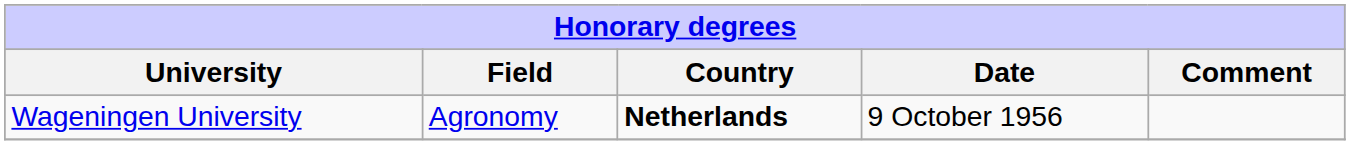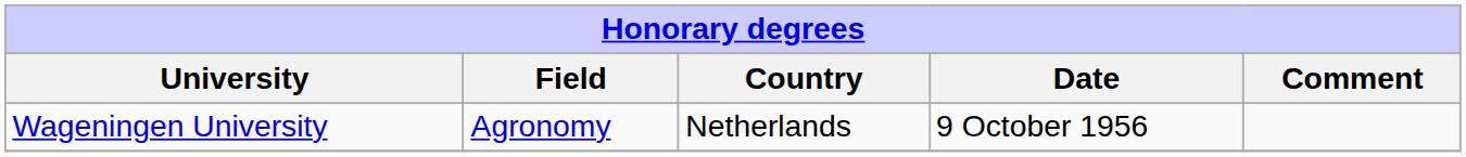Wageningen University | Country: bold -> normal
